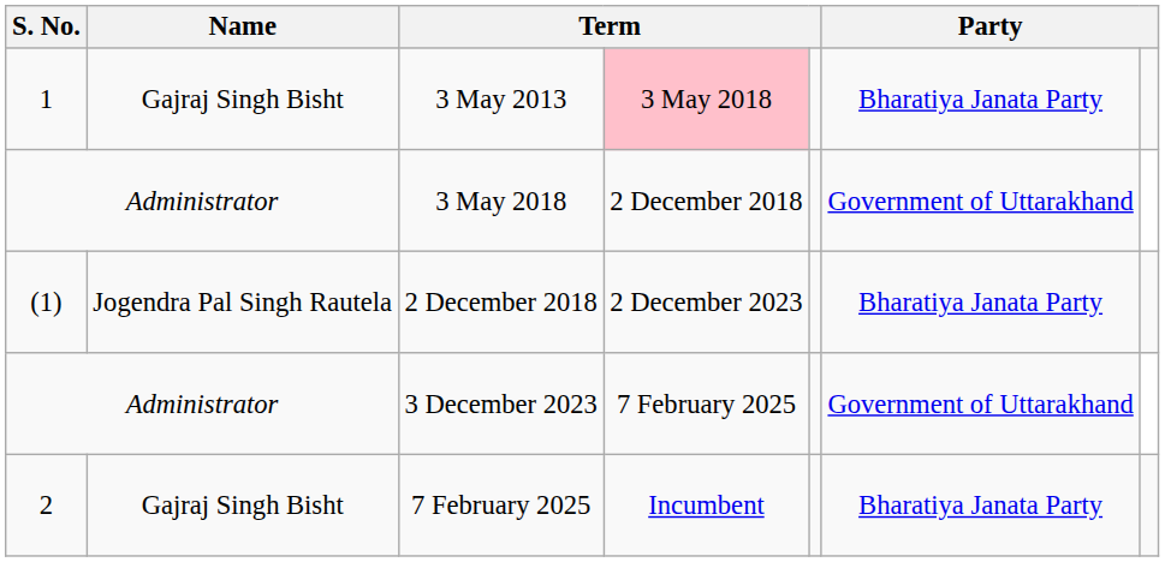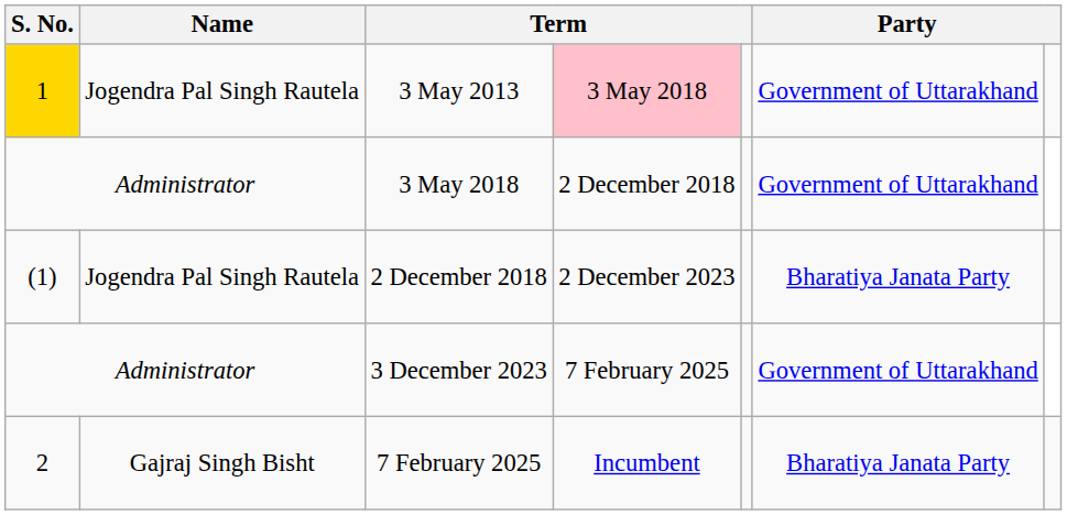3 May 2013 | S. No.: no background -> gold background
3 May 2013 | Name: Gajraj Singh Bisht -> Jogendra Pal Singh Rautela
3 May 2013 | column 6: Bharatiya Janata Party -> Government of Uttarakhand
